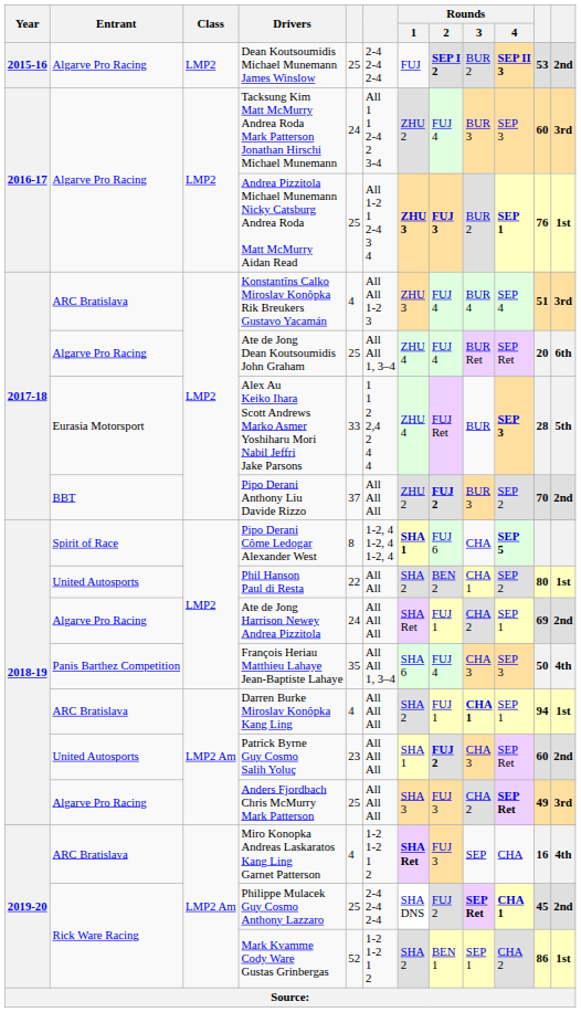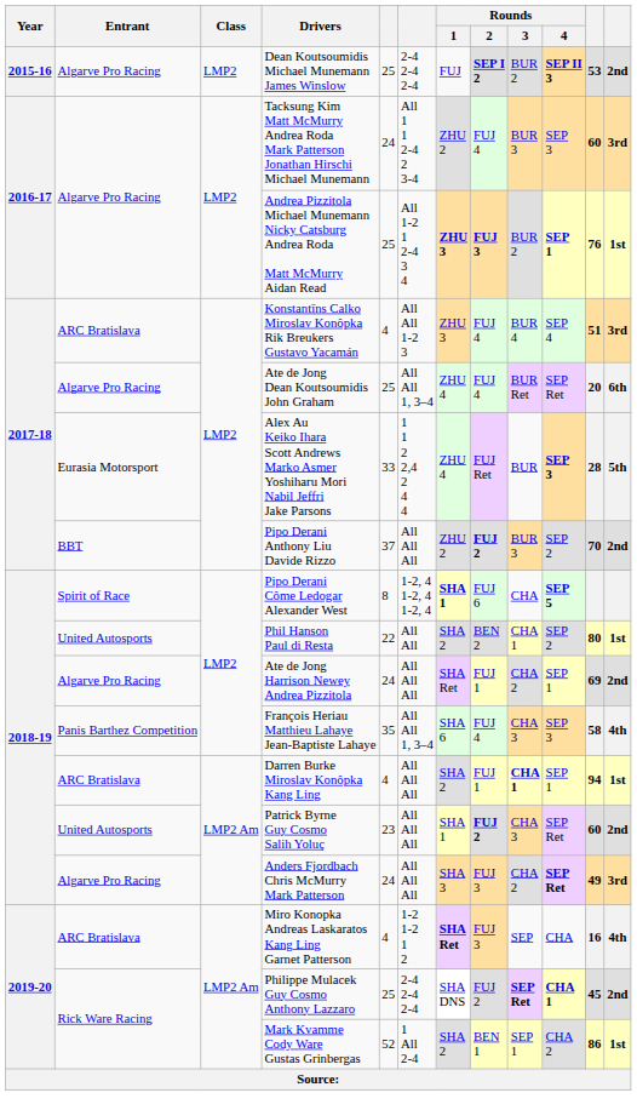François Heriau Matthieu Lahaye Jean-Baptiste Lahaye | column 11: 50 -> 58
Anders Fjordbach Chris McMurry Mark Patterson | column 5: 25 -> 24
Mark Kvamme Cody Ware Gustas Grinbergas | column 6: 1-2 1-2 1 2 -> 1 All 2-4
